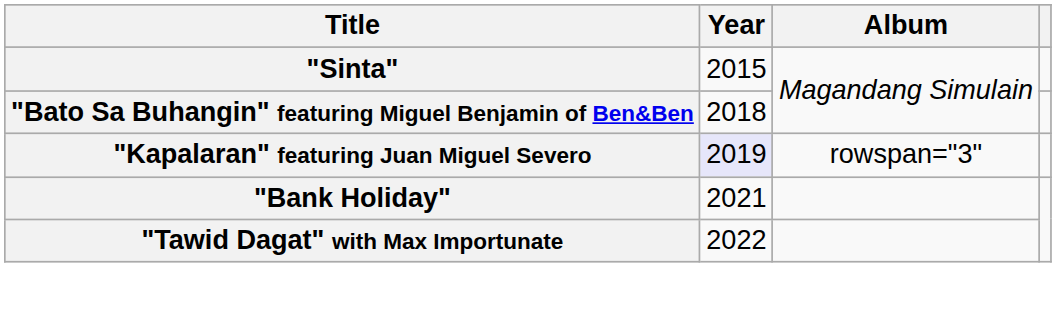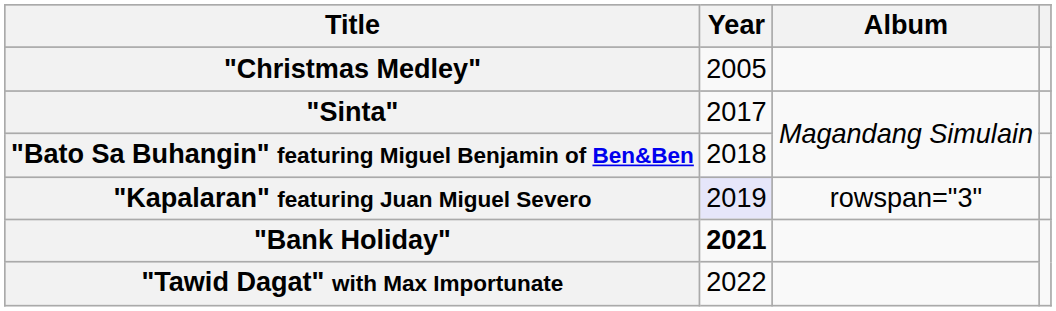+ row: "Christmas Medley" | 2005
"Sinta" | Year: 2015 -> 2017
"Bank Holiday" | Year: normal -> bold
